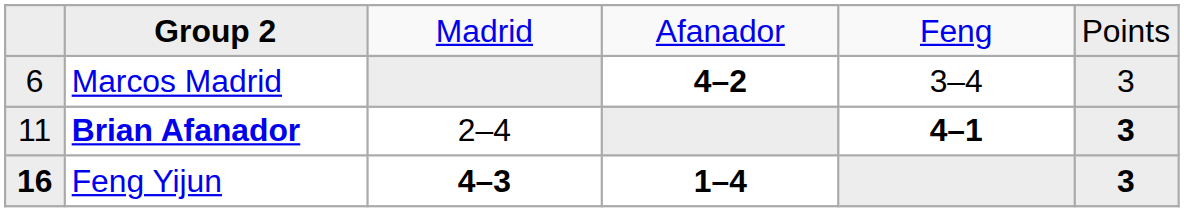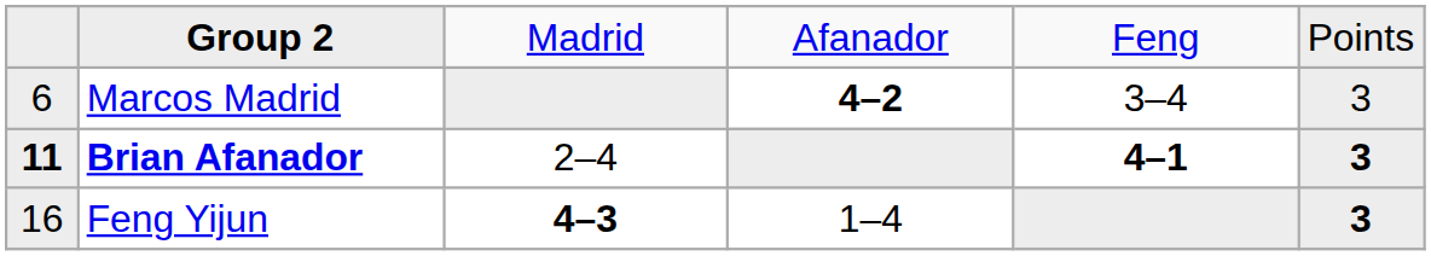Brian Afanador | column 1: normal -> bold
Feng Yijun | column 1: bold -> normal
Feng Yijun | column 4: bold -> normal
